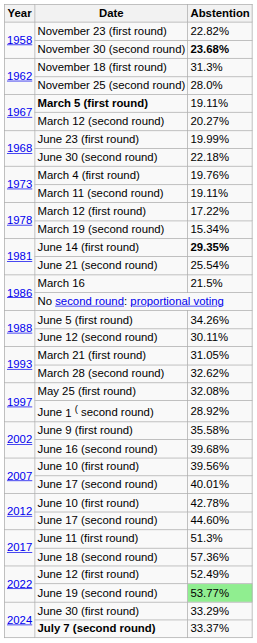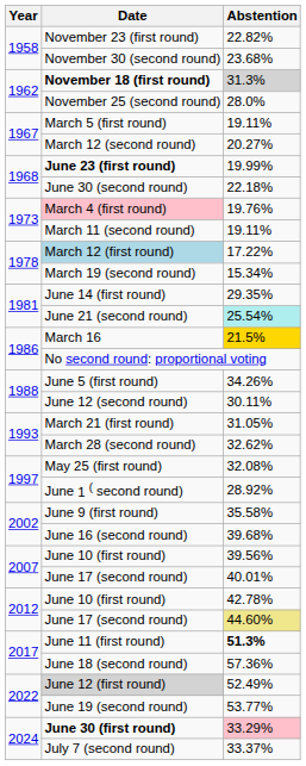November 30 (second round) | Abstention: bold -> normal
November 18 (first round) | Date: normal -> bold
November 18 (first round) | Abstention: no background -> lightgrey background
March 5 (first round) | Date: bold -> normal
June 23 (first round) | Date: normal -> bold
March 4 (first round) | Date: no background -> pink background
March 12 (first round) | Date: no background -> lightblue background
June 14 (first round) | Abstention: bold -> normal
June 21 (second round) | Abstention: no background -> paleturquoise background
March 16 | Abstention: no background -> gold background
June 17 (second round) / 44.60% | Abstention: no background -> khaki background
June 11 (first round) | Abstention: normal -> bold
June 12 (first round) | Date: no background -> lightgrey background
June 19 (second round) | Abstention: lightgreen background -> no background
June 30 (first round) | Date: normal -> bold
June 30 (first round) | Abstention: no background -> pink background
July 7 (second round) | Date: bold -> normal
